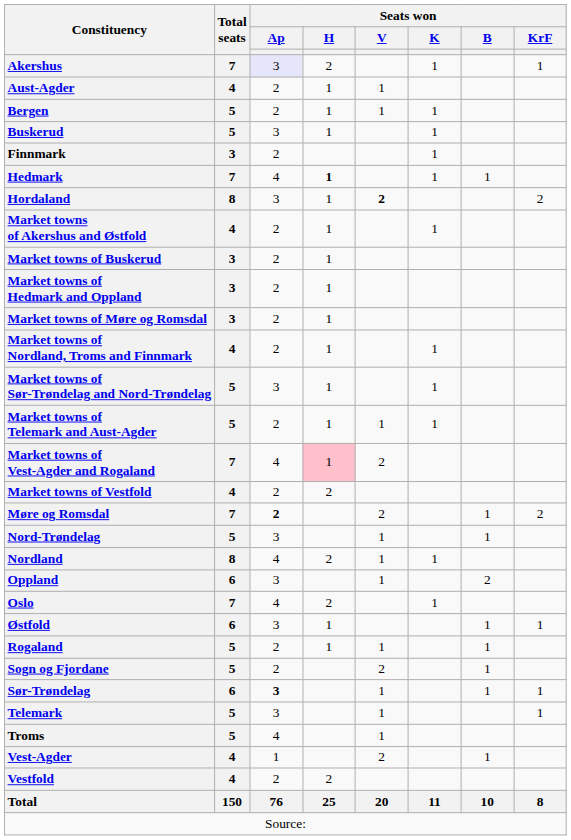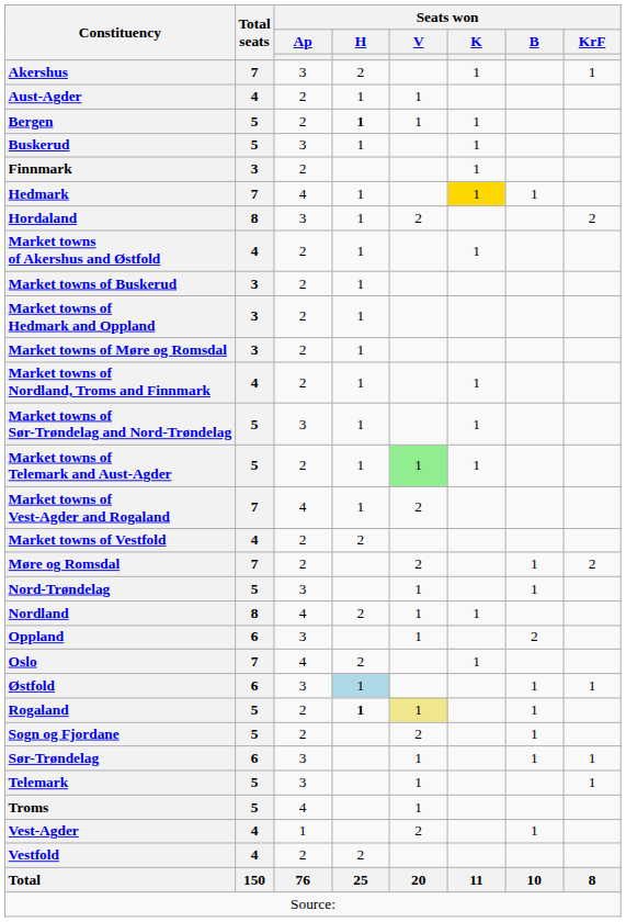Akershus | Seats won / Ap: lavender background -> no background
Bergen | Seats won / H: normal -> bold
Hedmark | Seats won / H: bold -> normal
Hedmark | Seats won / K: no background -> gold background
Hordaland | Seats won / V: bold -> normal
Market towns of Telemark and Aust-Agder | Seats won / V: no background -> lightgreen background
Market towns of Vest-Agder and Rogaland | Seats won / H: pink background -> no background
Møre og Romsdal | Seats won / Ap: bold -> normal
Østfold | Seats won / H: no background -> lightblue background
Rogaland | Seats won / H: normal -> bold
Rogaland | Seats won / V: no background -> khaki background
Sør-Trøndelag | Seats won / Ap: bold -> normal
